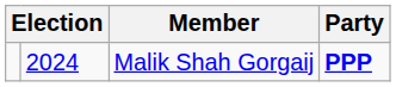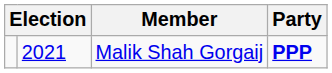Malik Shah Gorgaij | column 2: 2024 -> 2021
